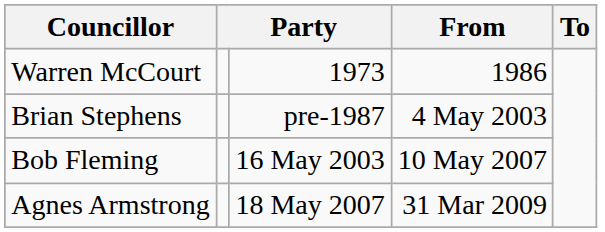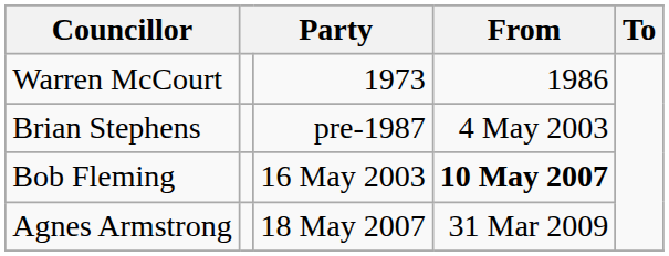Bob Fleming | From: normal -> bold
